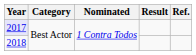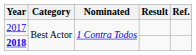2017 | Year: lavender background -> no background
2018 | Year: normal -> bold
